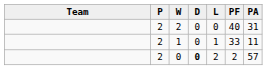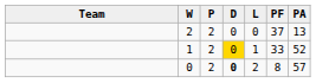columns swapped: P <-> W
row 2 | PF: 40 -> 37
row 2 | PA: 31 -> 13
row 3 | D: no background -> gold background
row 3 | PA: 11 -> 52
row 4 | PF: 2 -> 8
